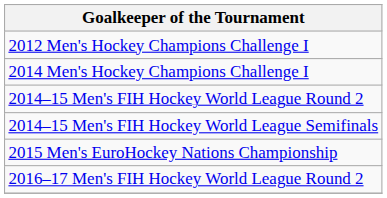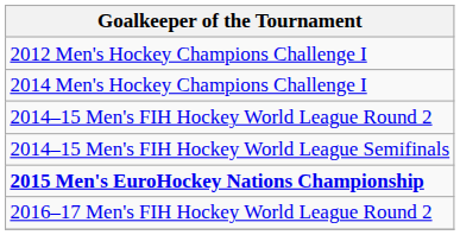row 6 | column 1: normal -> bold
